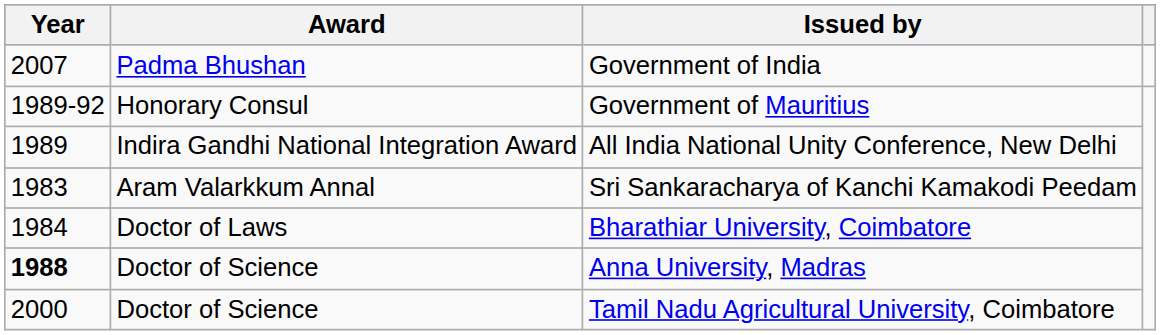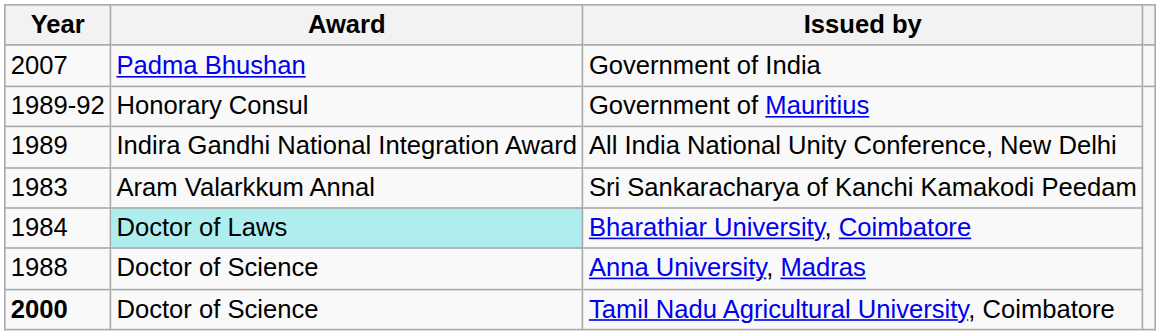Bharathiar University, Coimbatore | Award: no background -> paleturquoise background
Anna University, Madras | Year: bold -> normal
Tamil Nadu Agricultural University, Coimbatore | Year: normal -> bold
